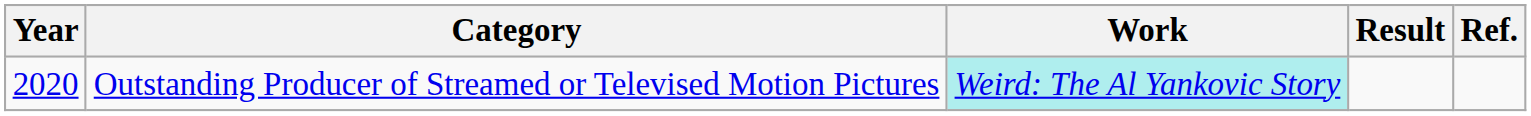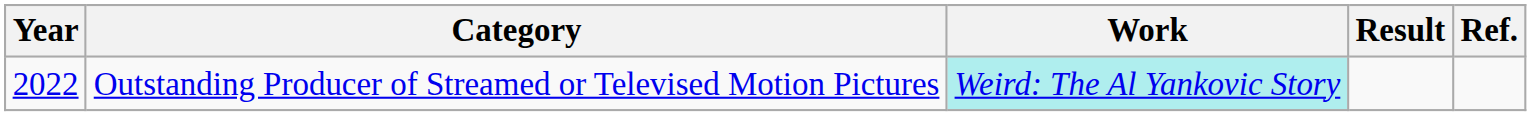row 2 | Year: 2020 -> 2022
